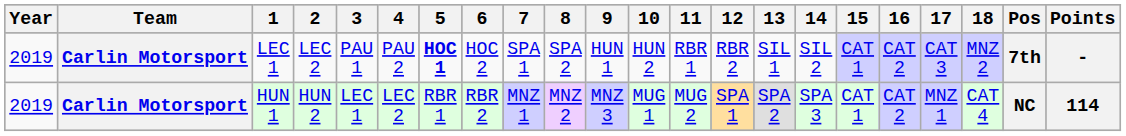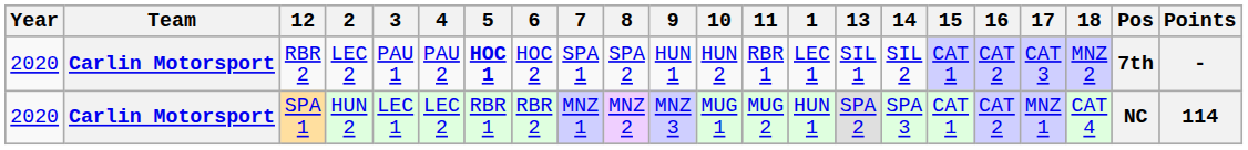columns swapped: 1 <-> 12
row 2 | Year: 2019 -> 2020
row 3 | Year: 2019 -> 2020
